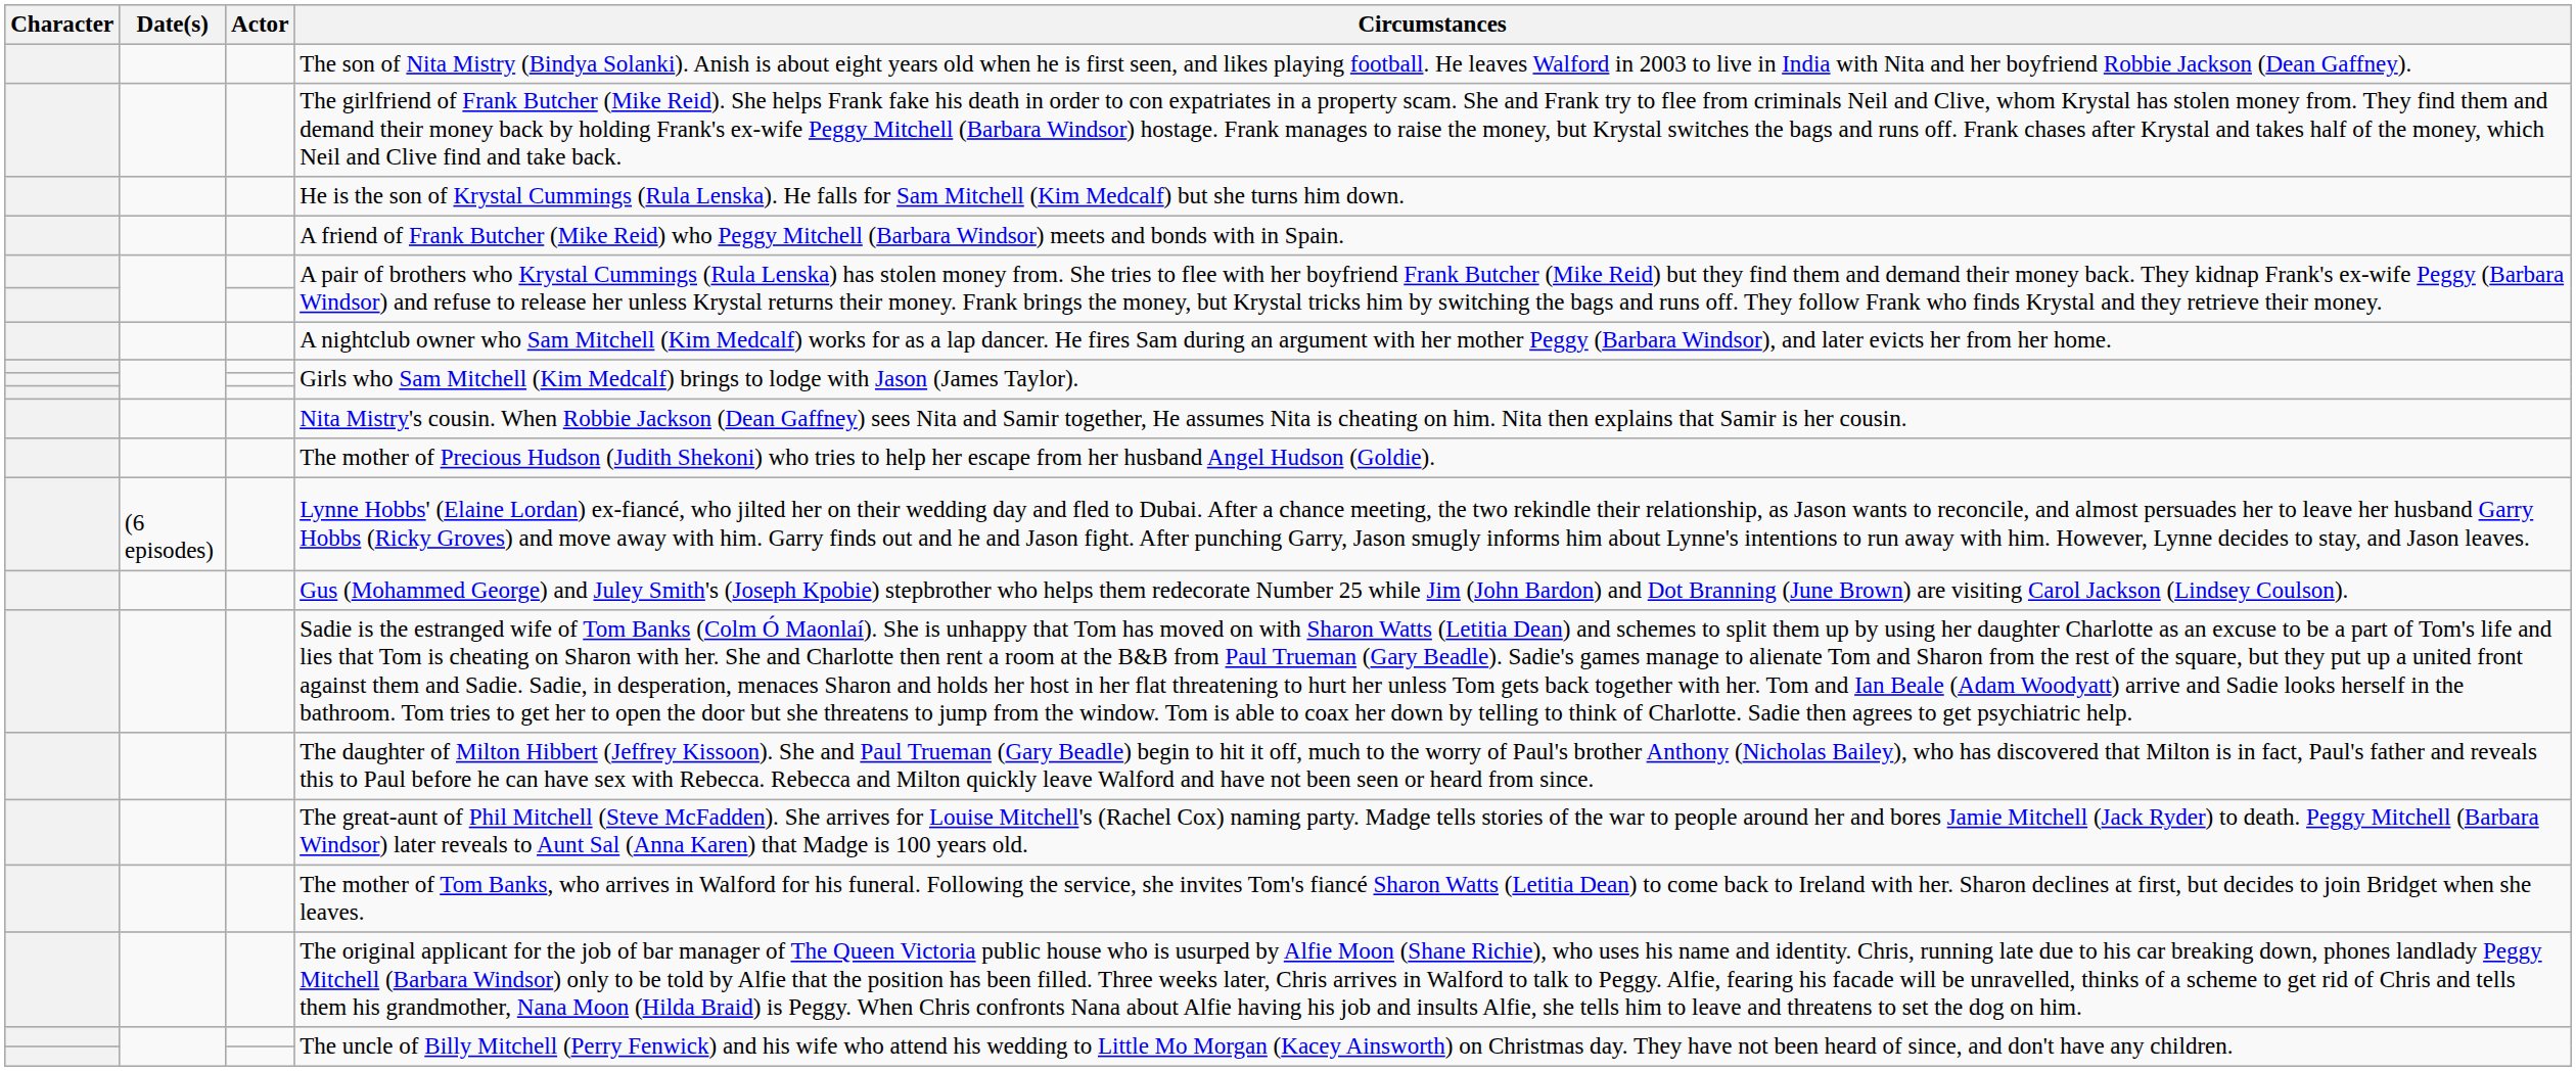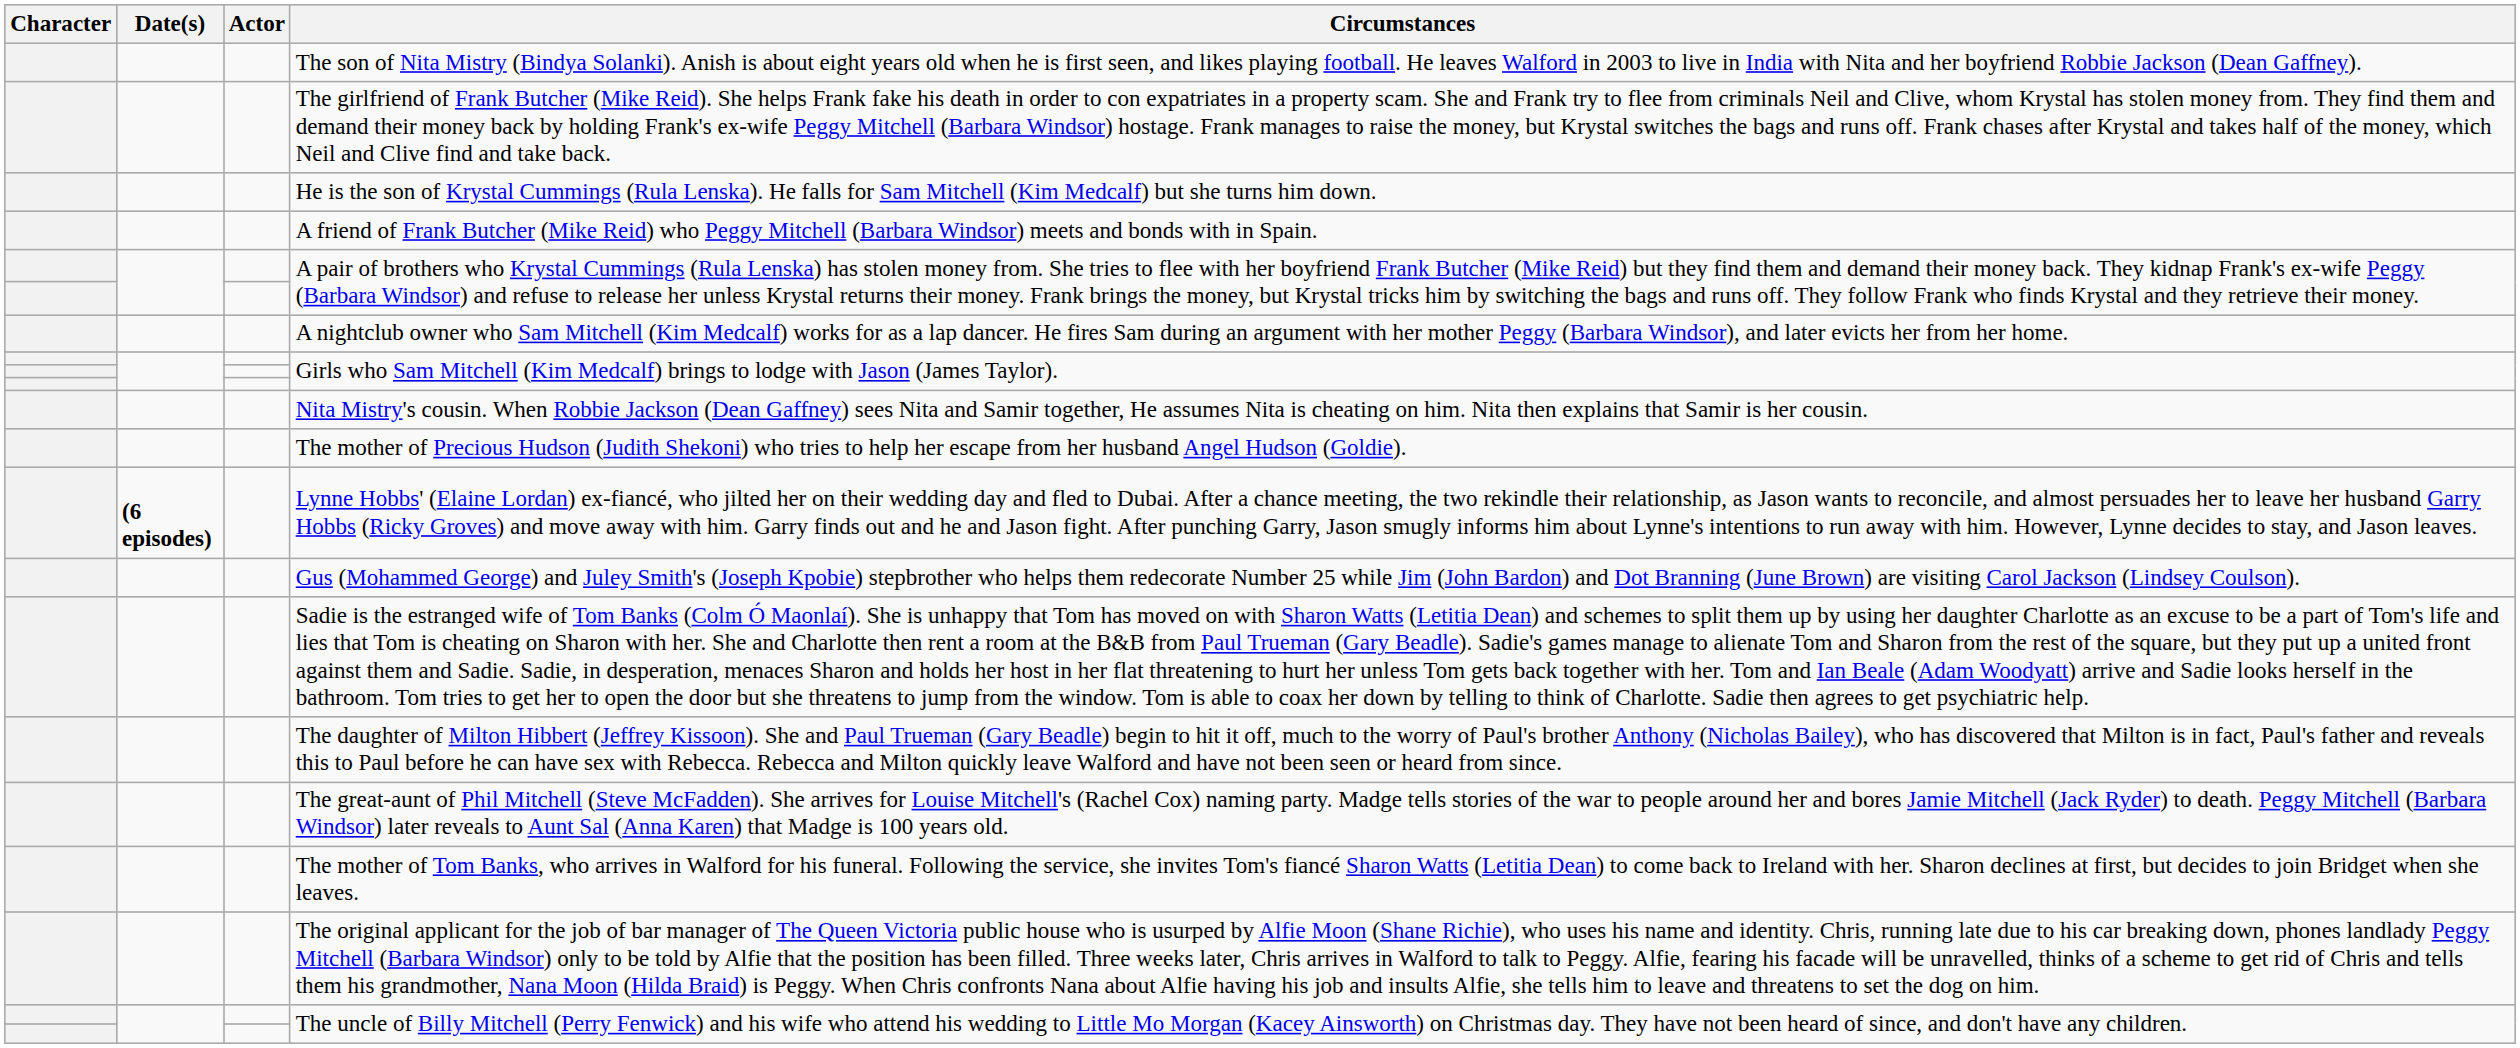row 14 | Date(s): normal -> bold
